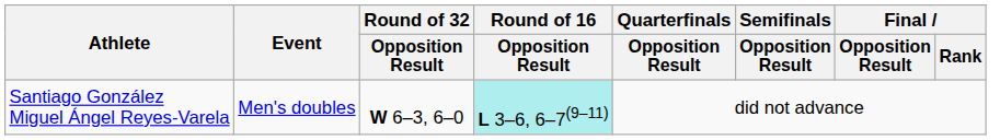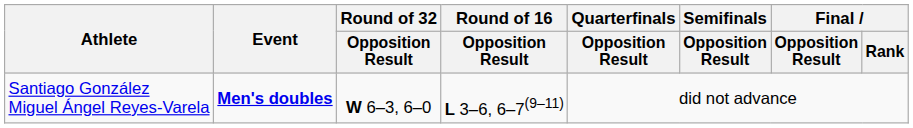Santiago González Miguel Ángel Reyes-Varela | Event: normal -> bold
Santiago González Miguel Ángel Reyes-Varela | Round of 16 / Opposition Result: paleturquoise background -> no background
